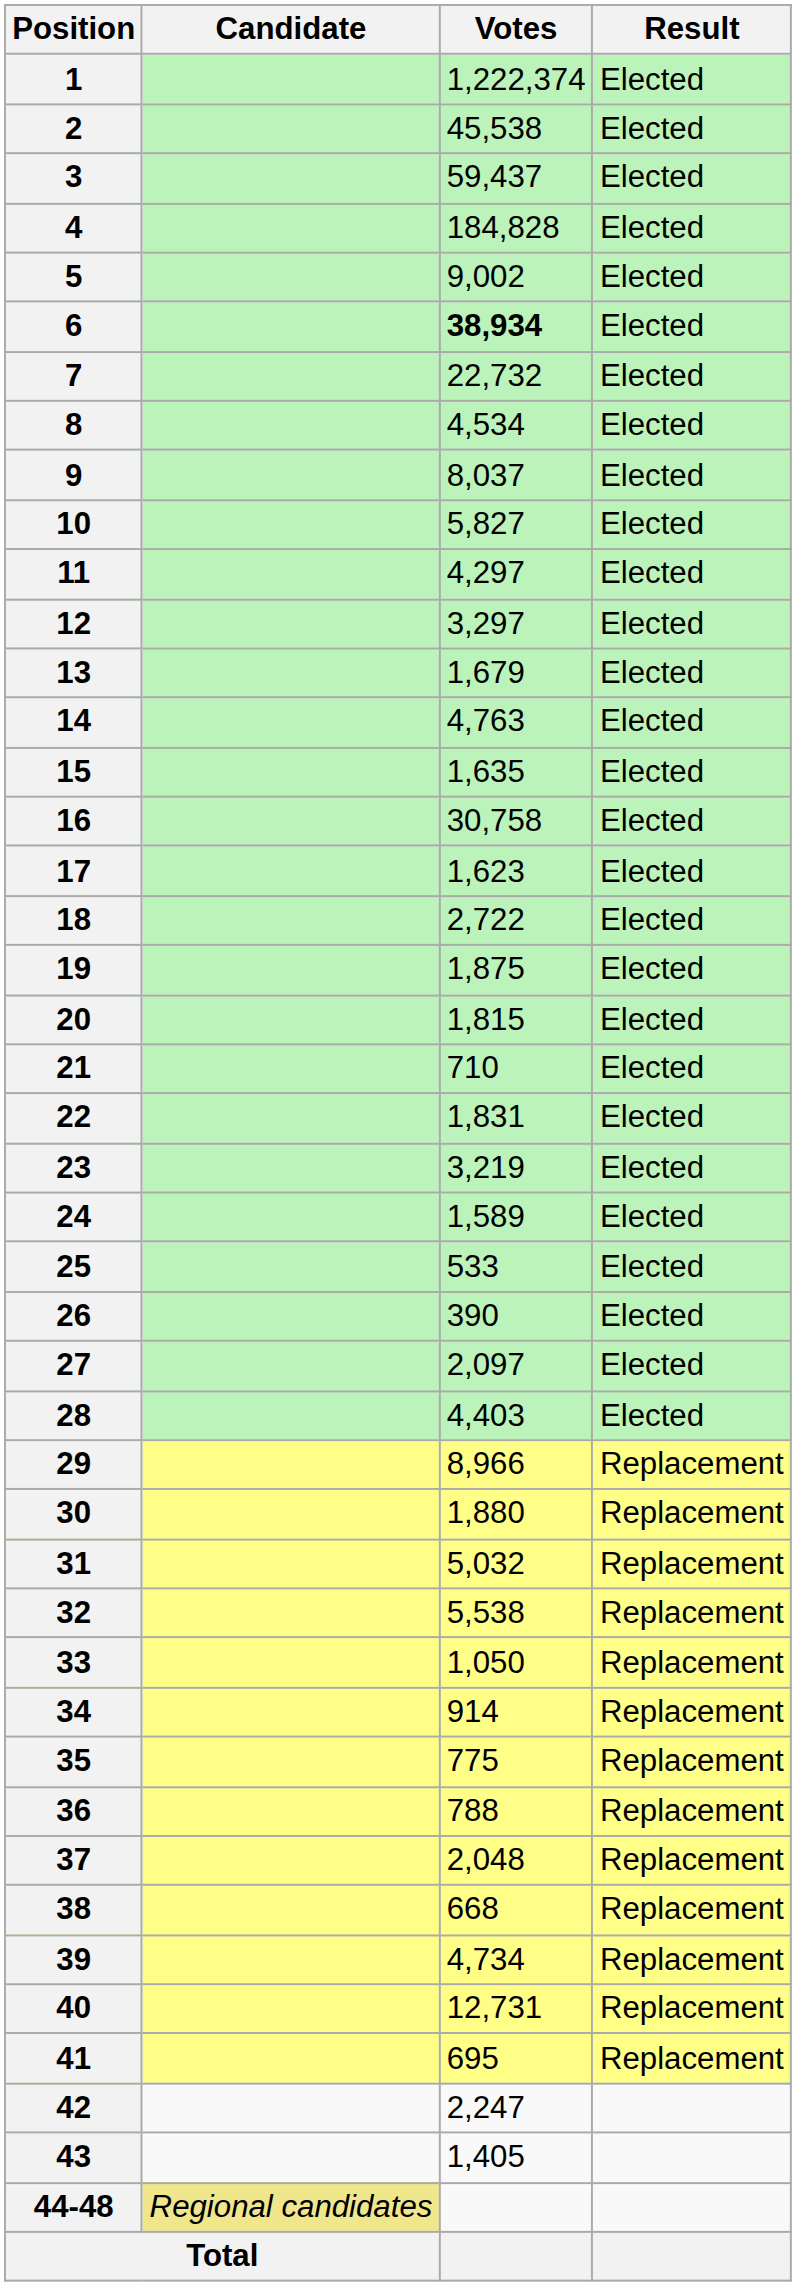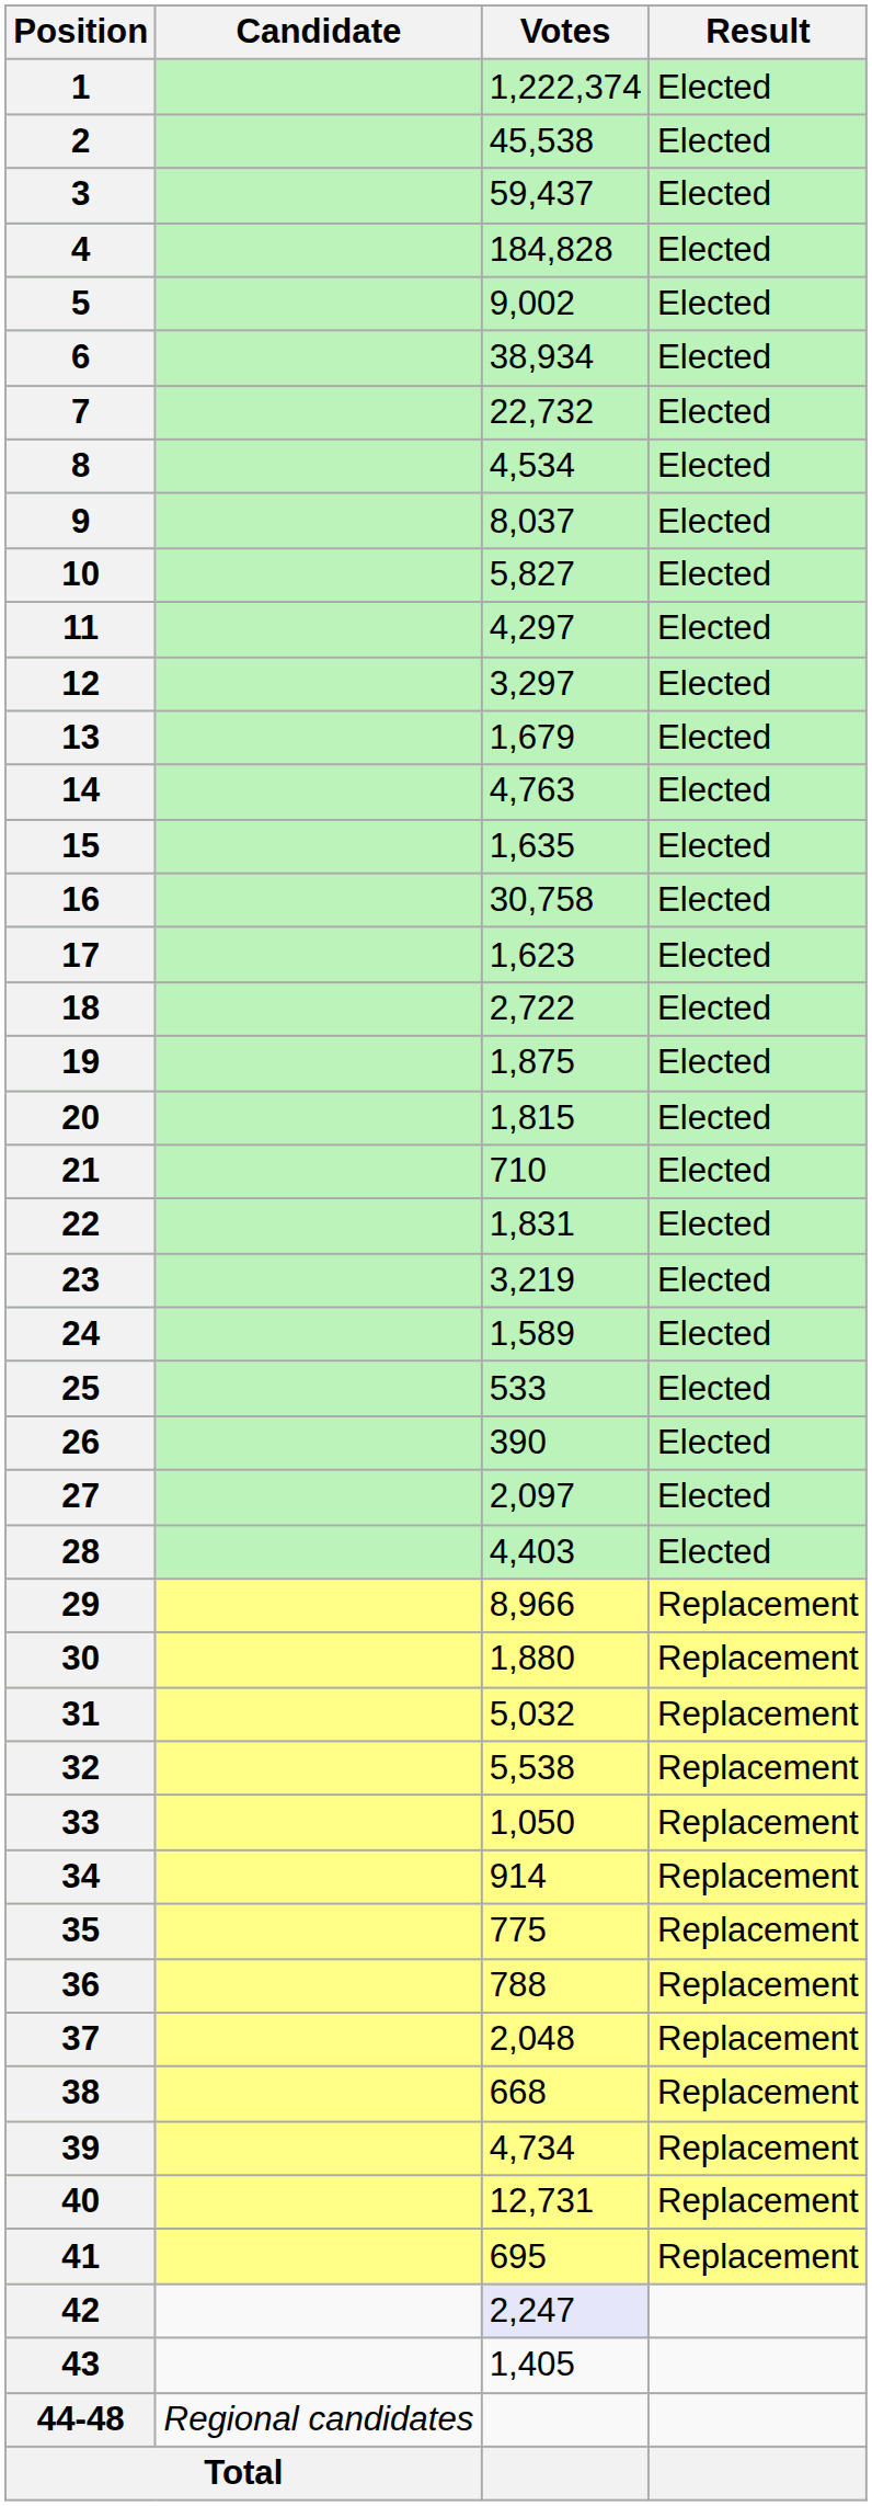6 | Votes: bold -> normal
42 | Votes: no background -> lavender background
44-48 | Candidate: khaki background -> no background
